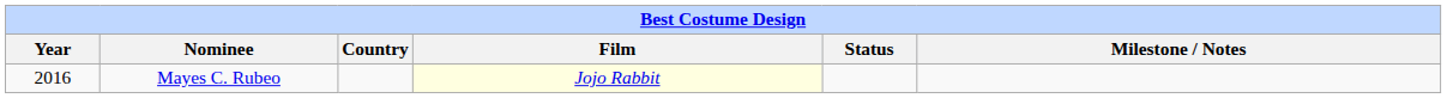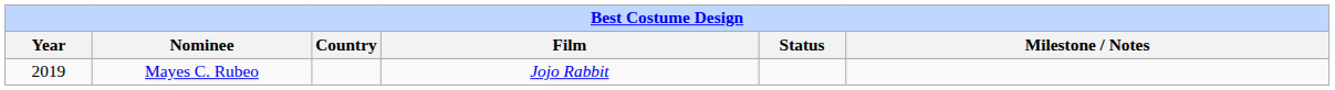Mayes C. Rubeo | Year: 2016 -> 2019
Mayes C. Rubeo | Film: lightyellow background -> no background
